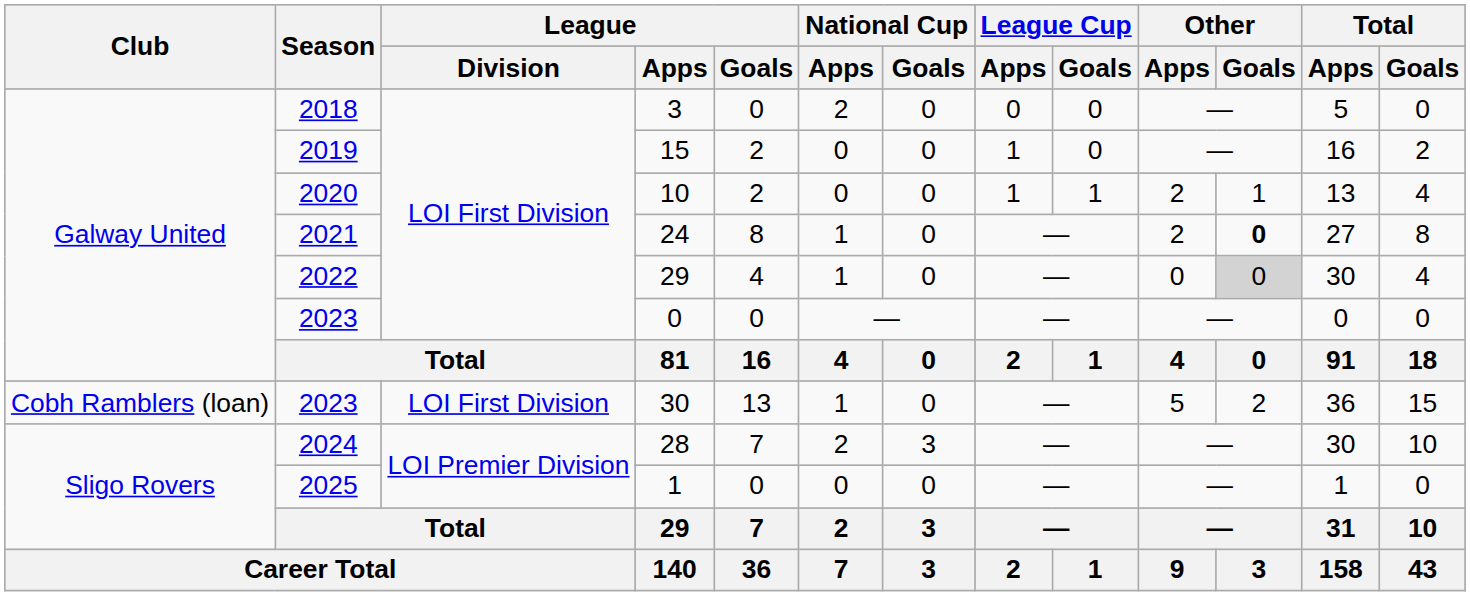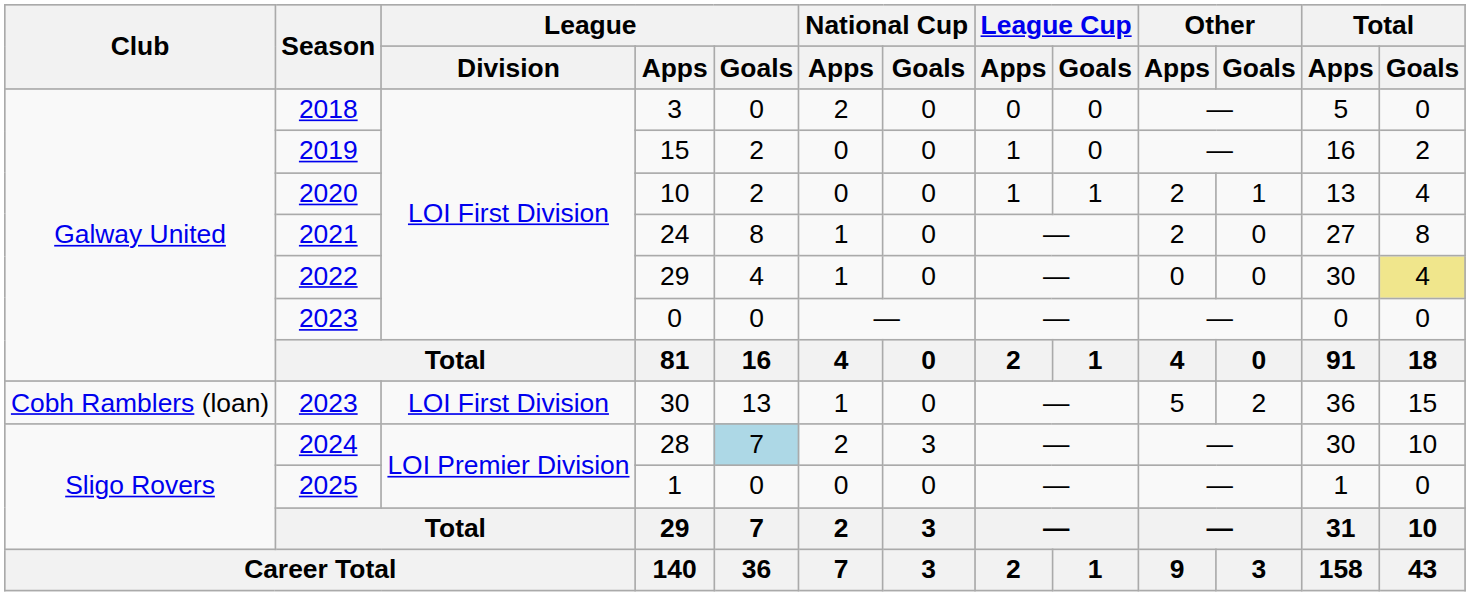24 | Other / Goals: bold -> normal
2022 / 29 | Other / Goals: lightgrey background -> no background
2022 / 29 | Total / Goals: no background -> khaki background
28 | League / Goals: no background -> lightblue background
